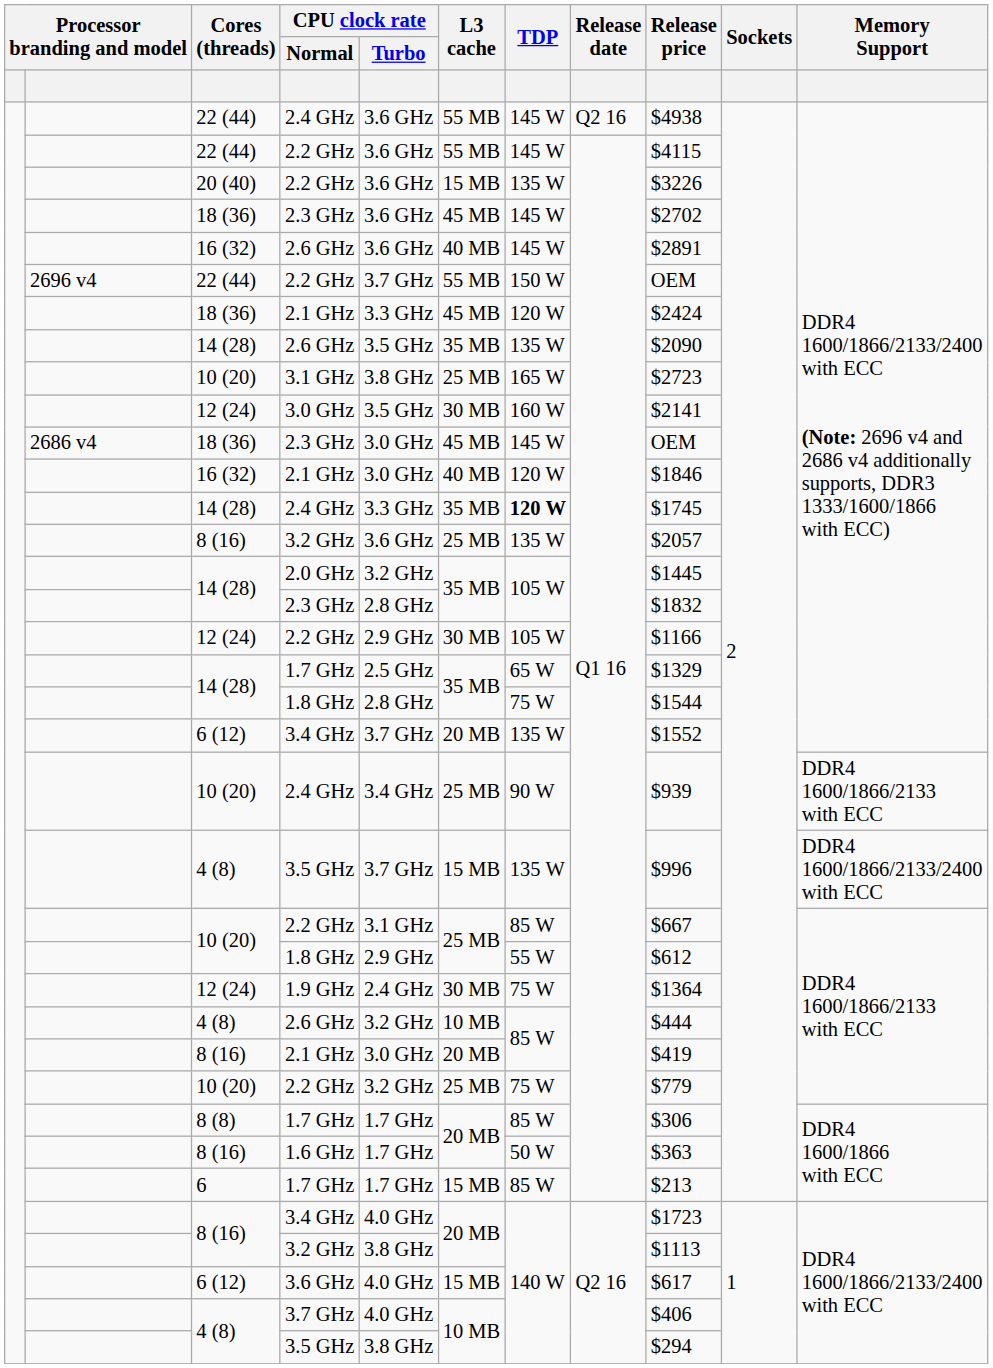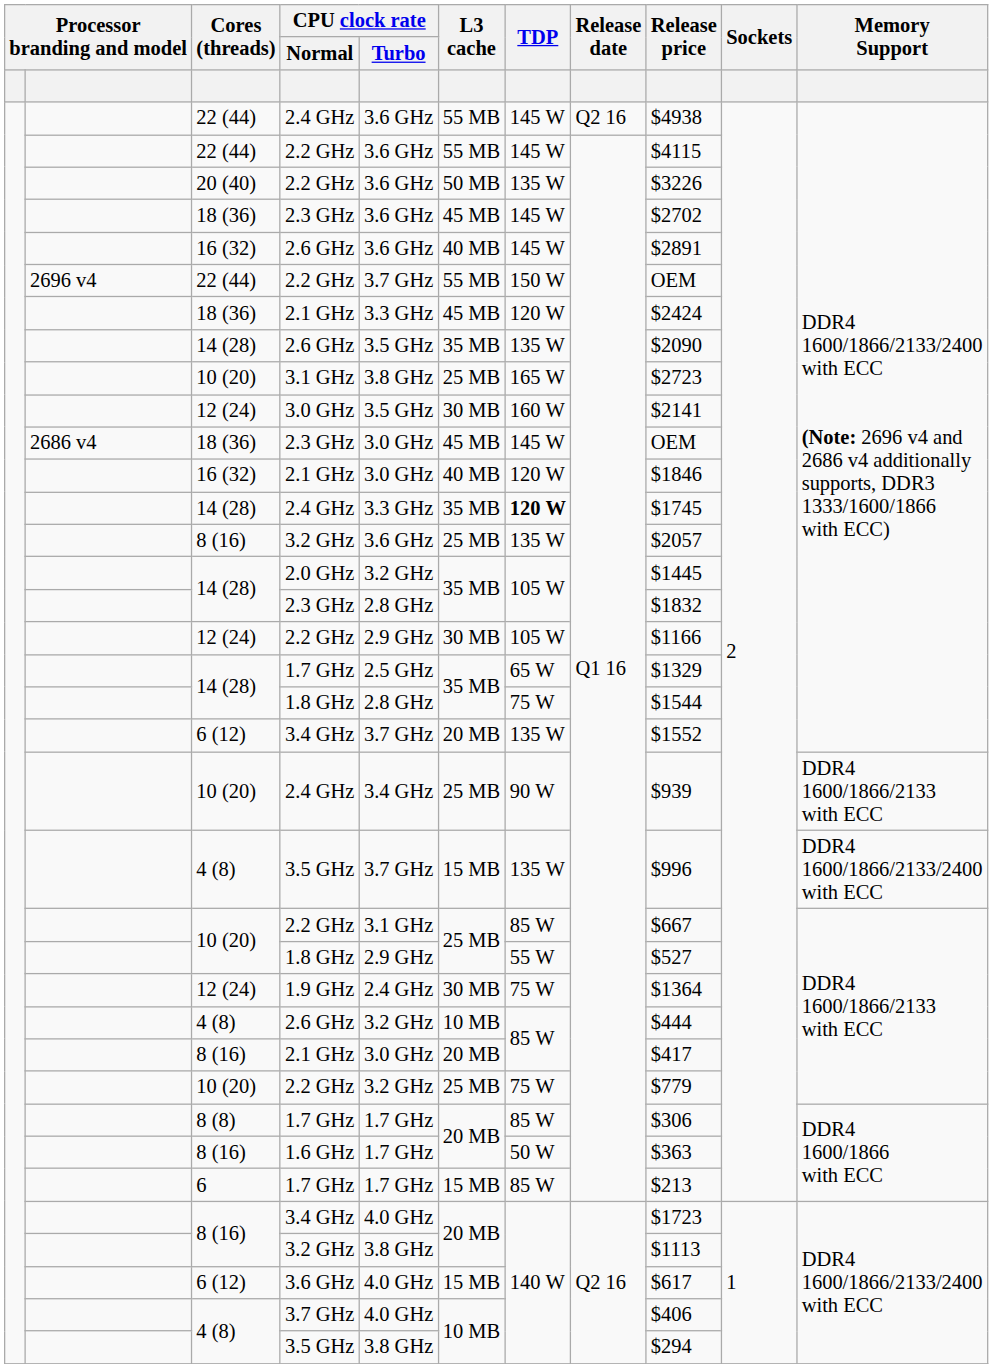20 (40) / 2.2 GHz | L3 cache: 15 MB -> 50 MB
10 (20) / 1.8 GHz | Release price: $612 -> $527
8 (16) / 2.1 GHz | Release price: $419 -> $417
